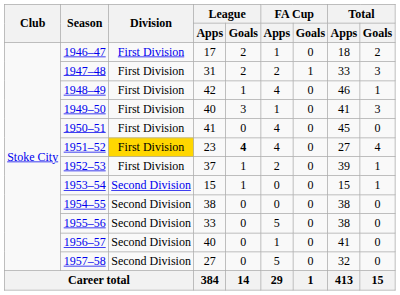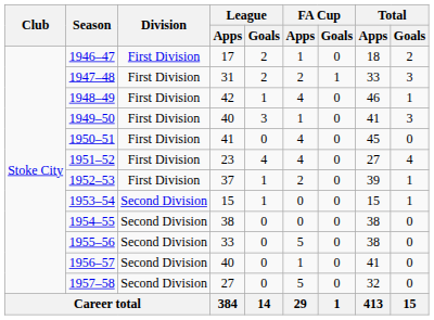1951–52 | Division: gold background -> no background
1951–52 | League / Goals: bold -> normal
